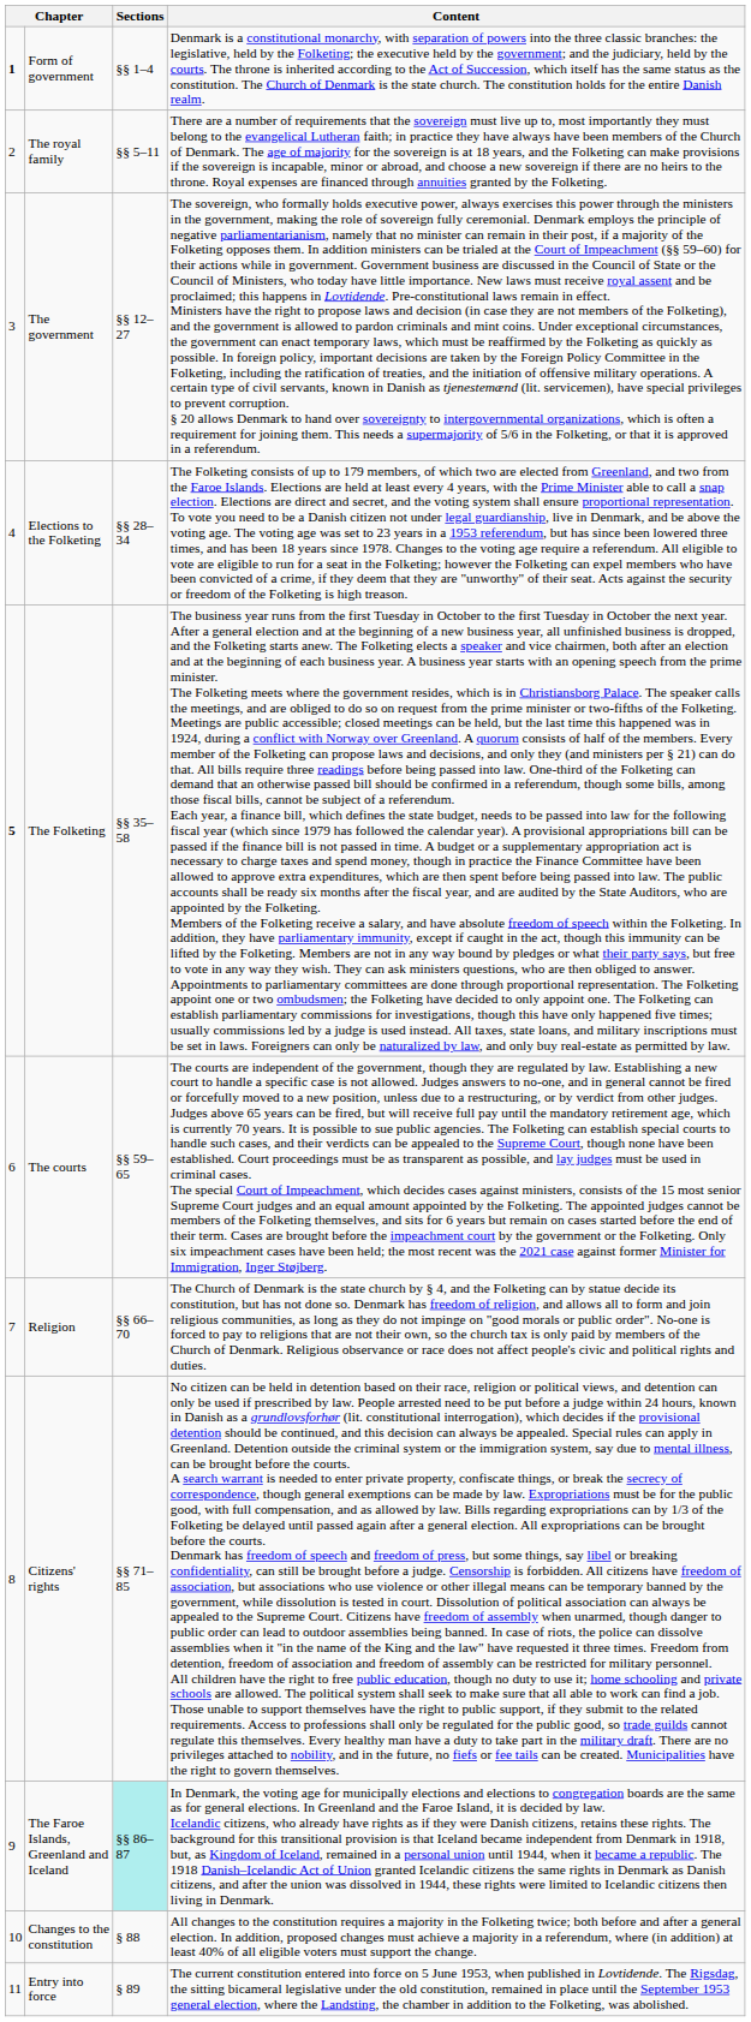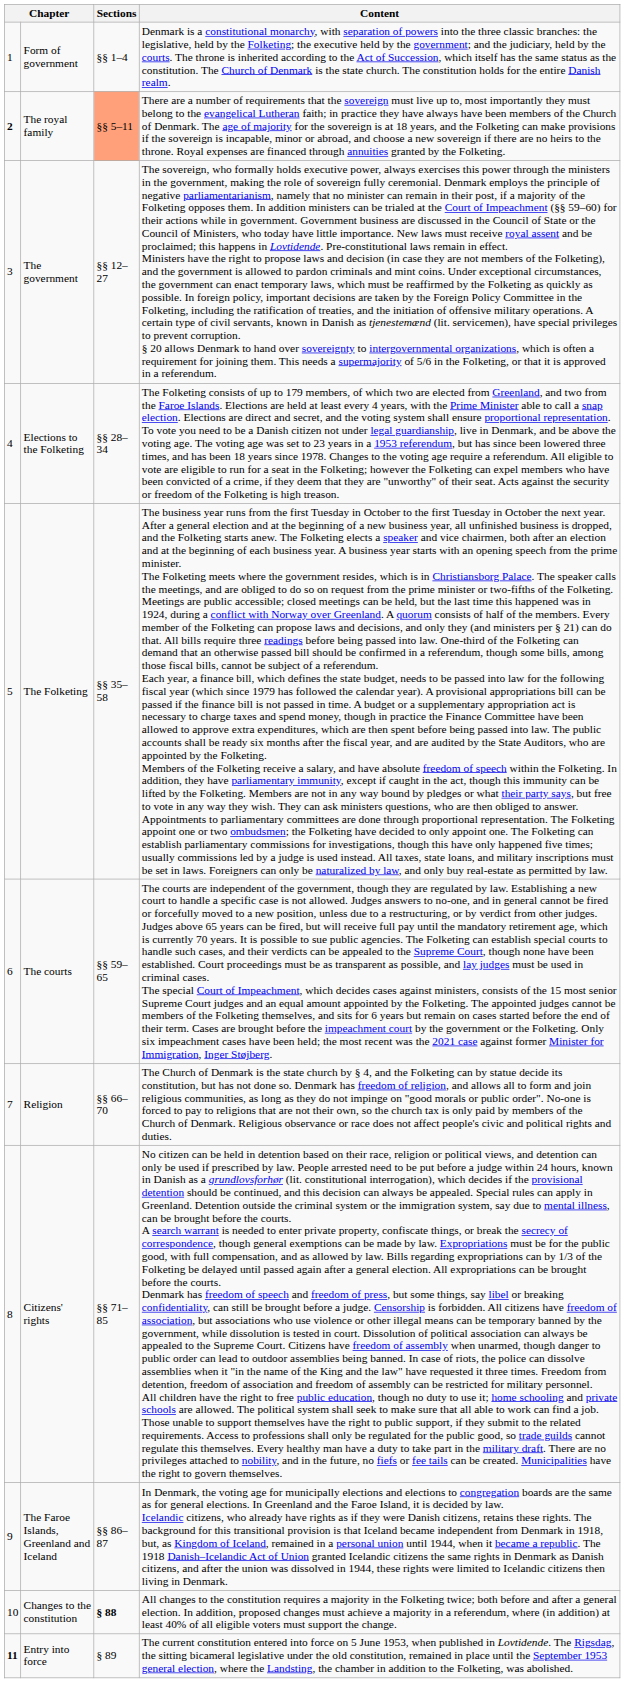Form of government | column 1: bold -> normal
The royal family | column 1: normal -> bold
The royal family | Sections: no background -> lightsalmon background
The Folketing | column 1: bold -> normal
The Faroe Islands, Greenland and Iceland | Sections: paleturquoise background -> no background
Changes to the constitution | Sections: normal -> bold
Entry into force | column 1: normal -> bold
